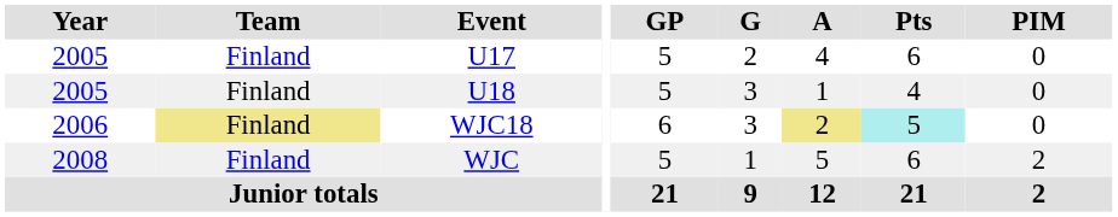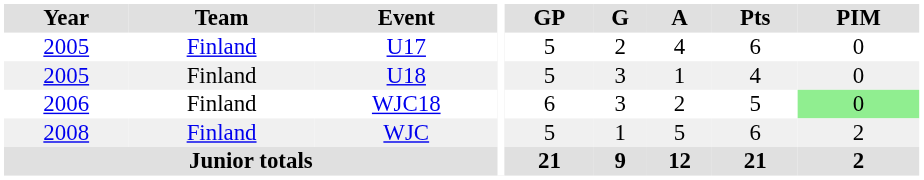WJC18 | Team: khaki background -> no background
WJC18 | A: khaki background -> no background
WJC18 | Pts: paleturquoise background -> no background
WJC18 | PIM: no background -> lightgreen background
